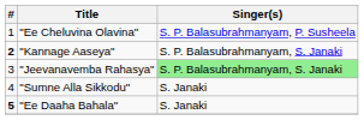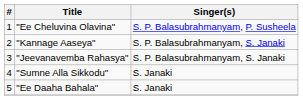"Kannage Aaseya" | #: bold -> normal
"Jeevanavemba Rahasya" | Singer(s): lightgreen background -> no background
"Ee Daaha Bahala" | #: bold -> normal
